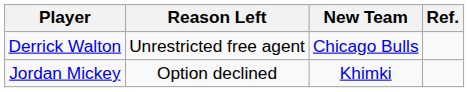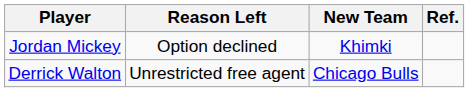rows swapped: Jordan Mickey <-> Derrick Walton
